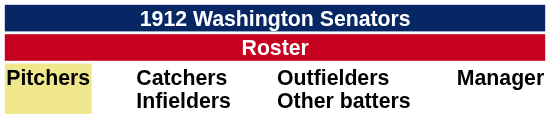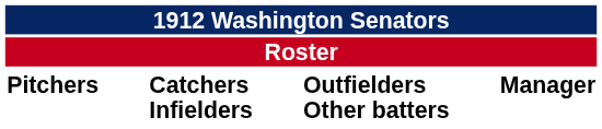Pitchers | column 1: khaki background -> no background
